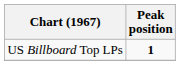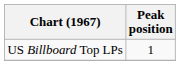US Billboard Top LPs | Peak position: bold -> normal
